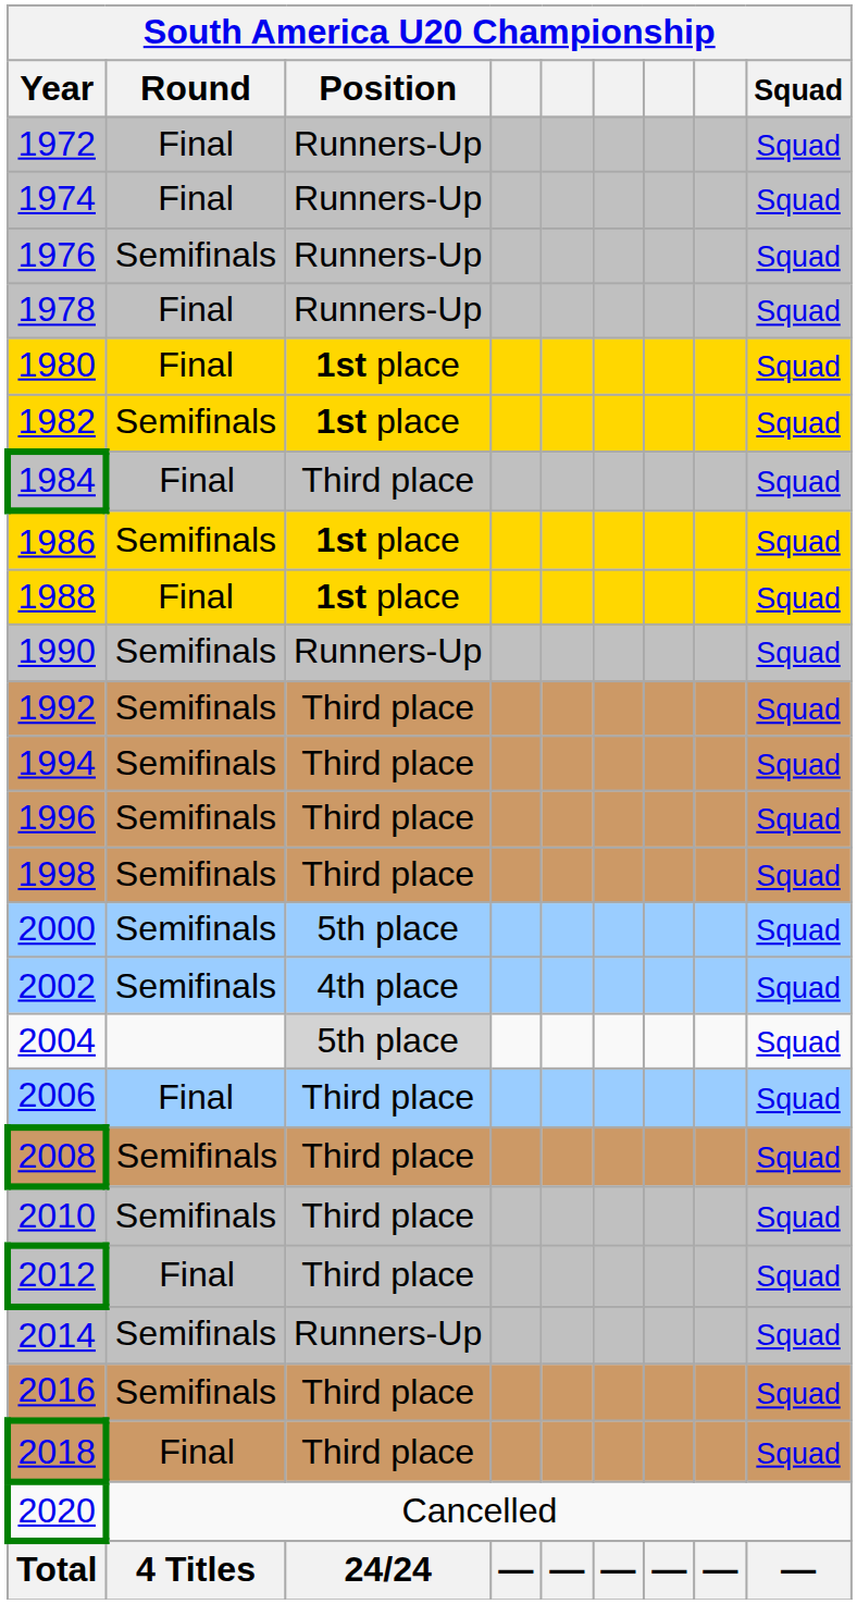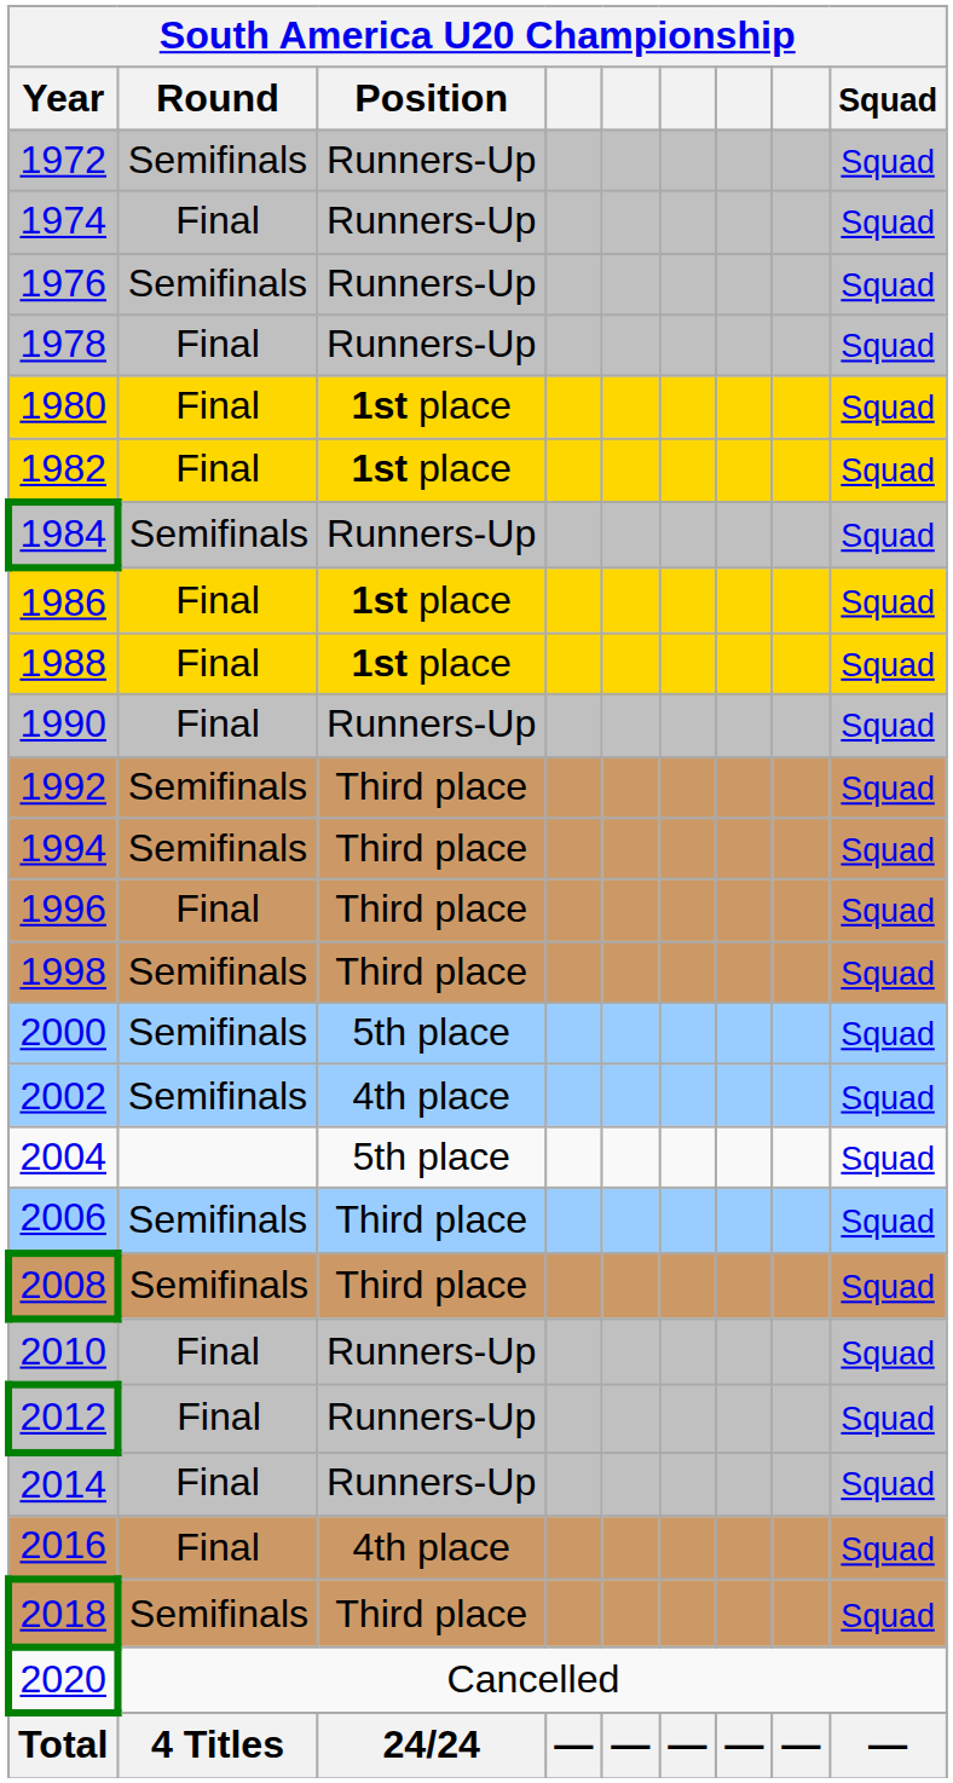1972 | Round: Final -> Semifinals
1982 | Round: Semifinals -> Final
1984 | Round: Final -> Semifinals
1984 | Position: Third place -> Runners-Up
1986 | Round: Semifinals -> Final
1990 | Round: Semifinals -> Final
1996 | Round: Semifinals -> Final
2004 | Position: lightgrey background -> no background
2006 | Round: Final -> Semifinals
2010 | Round: Semifinals -> Final
2010 | Position: Third place -> Runners-Up
2012 | Position: Third place -> Runners-Up
2014 | Round: Semifinals -> Final
2016 | Round: Semifinals -> Final
2016 | Position: Third place -> 4th place
2018 | Round: Final -> Semifinals
